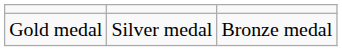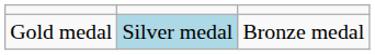Gold medal | column 2: no background -> lightblue background
